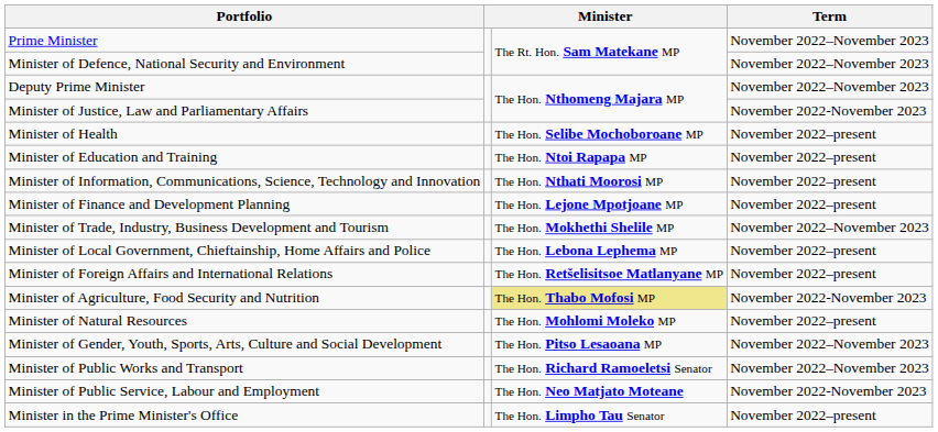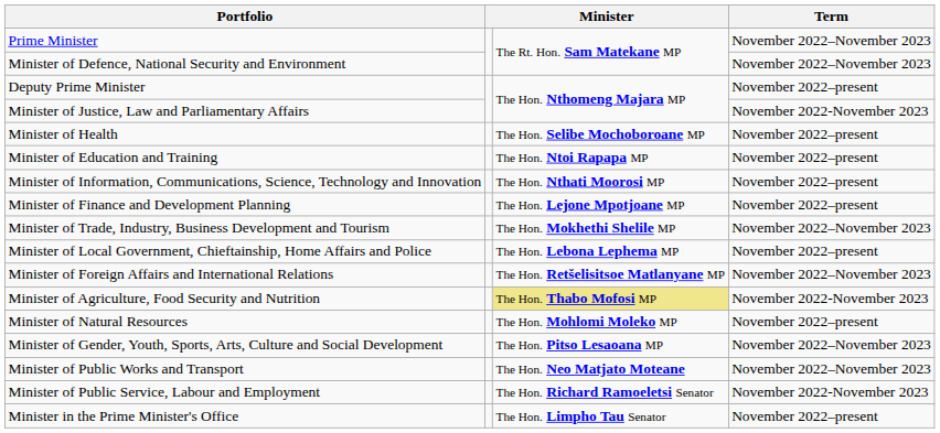Deputy Prime Minister | column 4: November 2022–November 2023 -> November 2022–present
Minister of Foreign Affairs and International Relations | column 4: November 2022–present -> November 2022–November 2023
Minister of Public Works and Transport | column 3: The Hon. Richard Ramoeletsi Senator -> The Hon. Neo Matjato Moteane
Minister of Public Service, Labour and Employment | column 3: The Hon. Neo Matjato Moteane -> The Hon. Richard Ramoeletsi Senator
